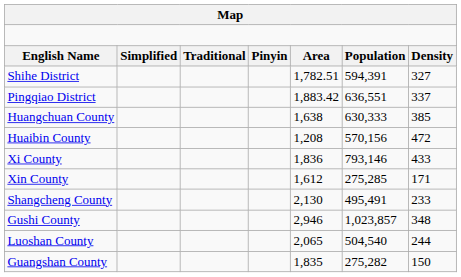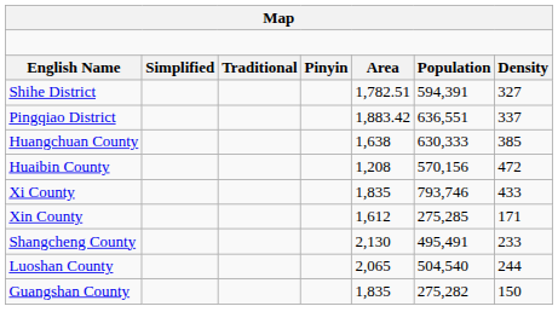Xi County | column 5: 1,836 -> 1,835
Xi County | column 6: 793,146 -> 793,746
- row: Gushi County | 2,946 | 1,023,857 | 348
